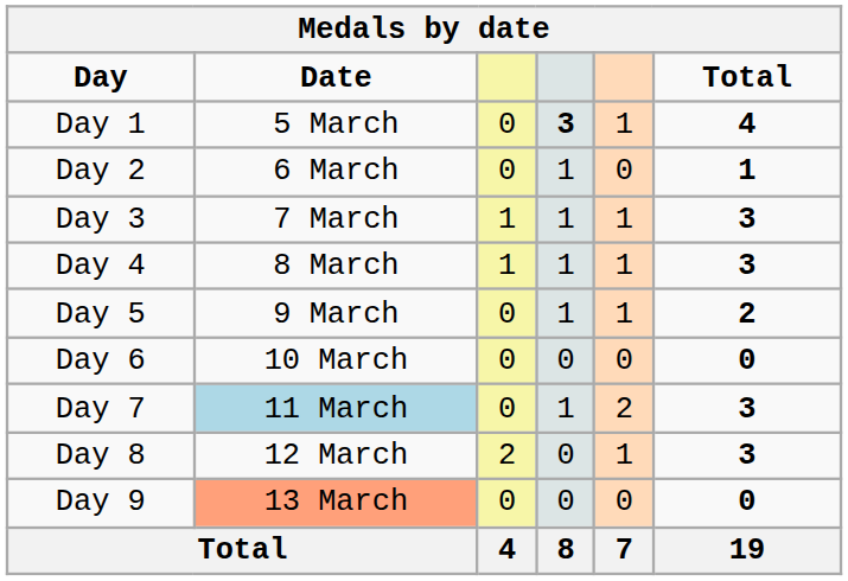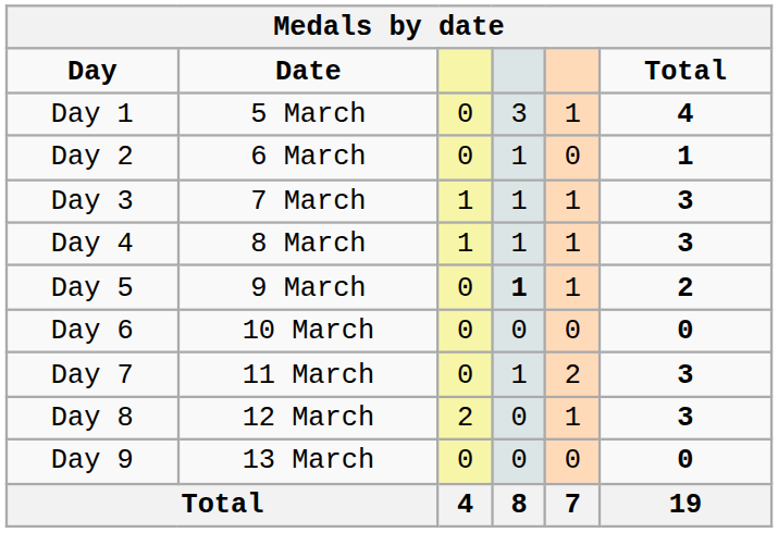Day 1 | column 4: bold -> normal
Day 5 | column 4: normal -> bold
Day 7 | Date: lightblue background -> no background
Day 9 | Date: lightsalmon background -> no background
